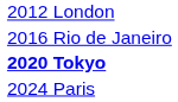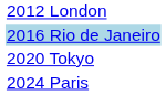2016 Rio de Janeiro | column 1: no background -> lightblue background
2020 Tokyo | column 1: bold -> normal
